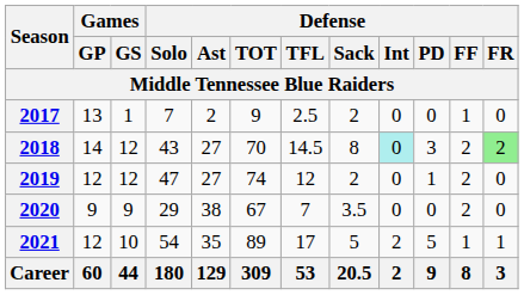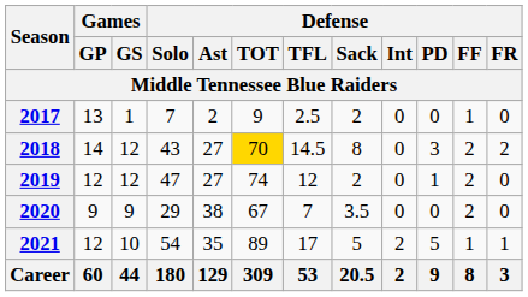2018 | Defense / TOT: no background -> gold background
2018 | Defense / Int: paleturquoise background -> no background
2018 | Defense / FR: lightgreen background -> no background
